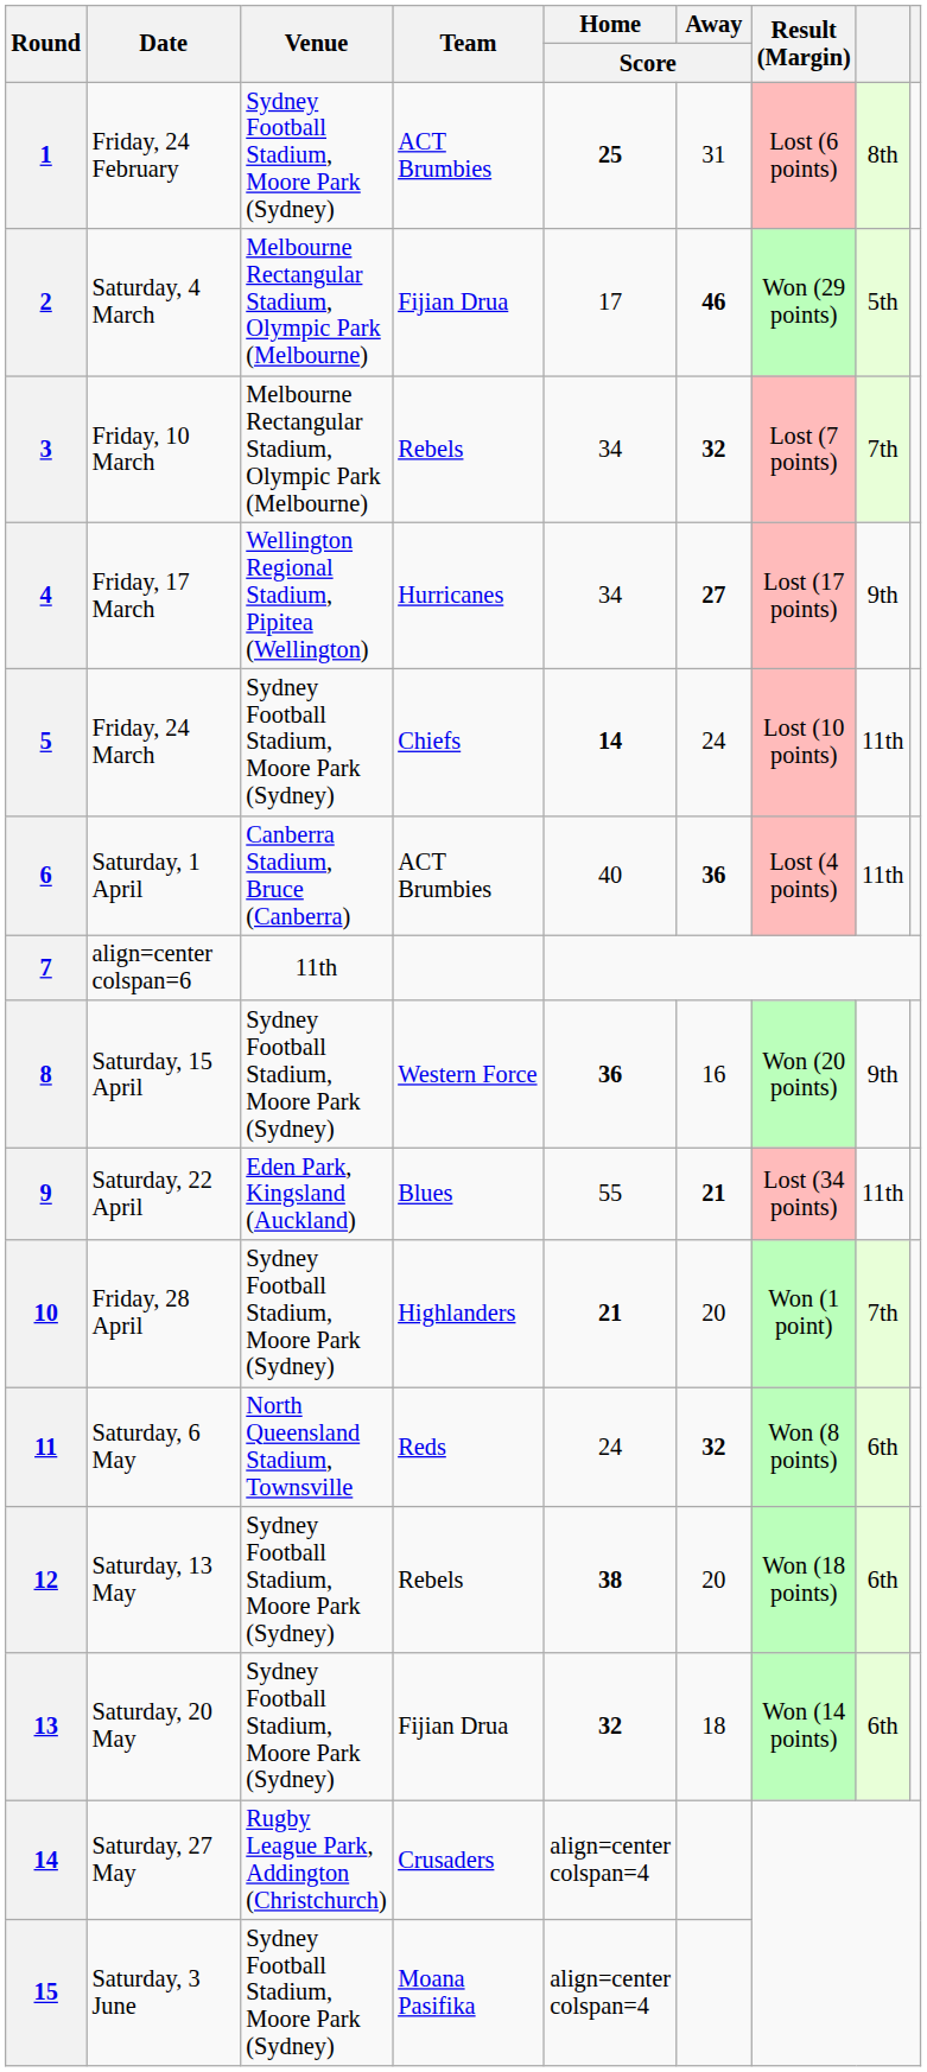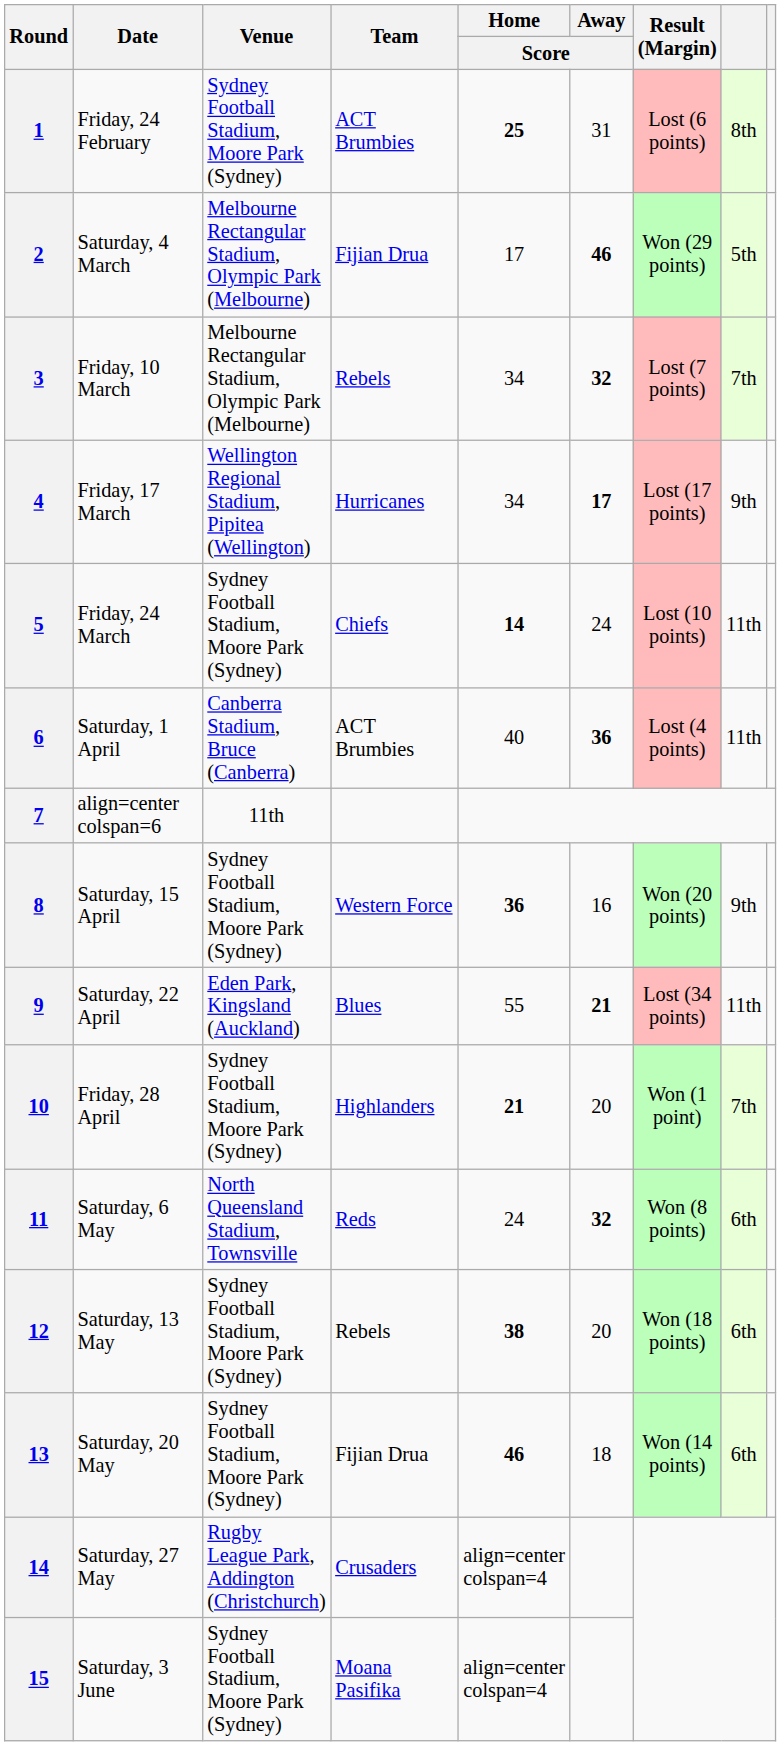Friday, 17 March | Away / Score: 27 -> 17
Saturday, 20 May | Home / Score: 32 -> 46
